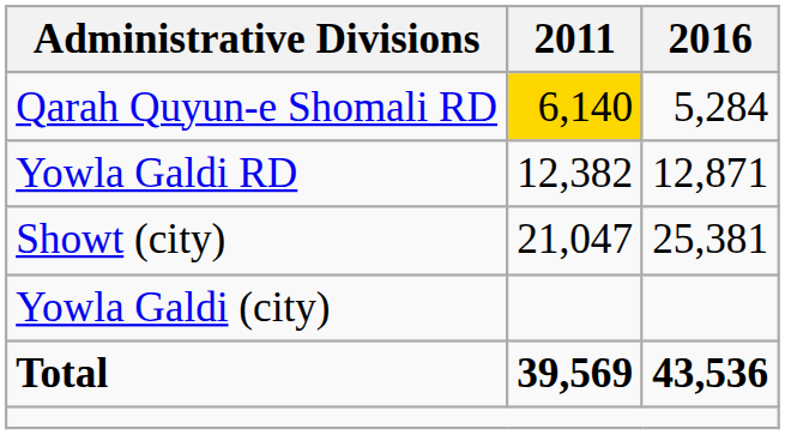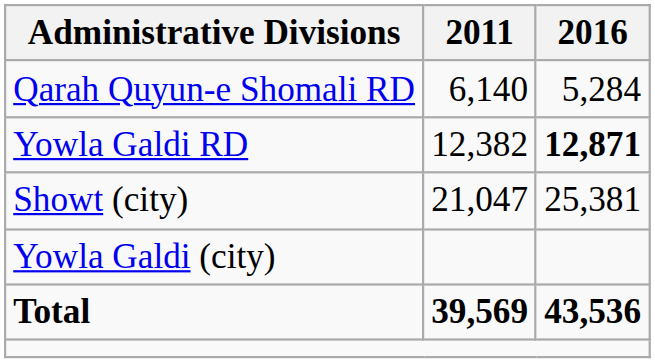Qarah Quyun-e Shomali RD | 2011: gold background -> no background
Yowla Galdi RD | 2016: normal -> bold
